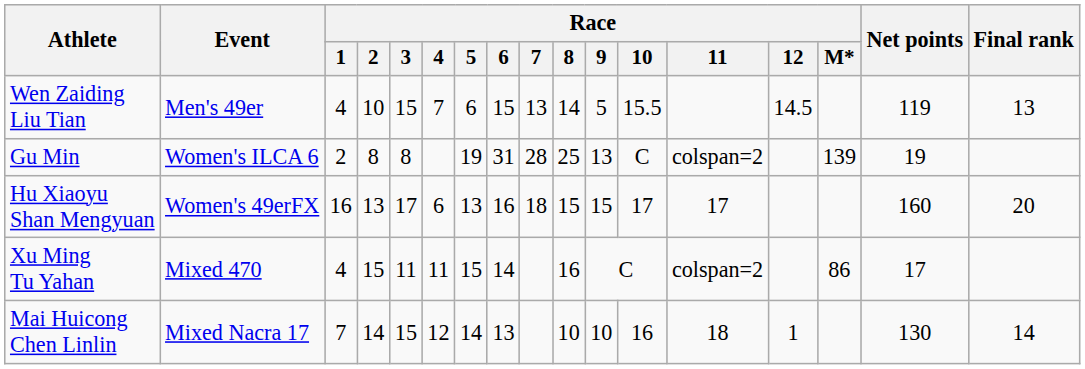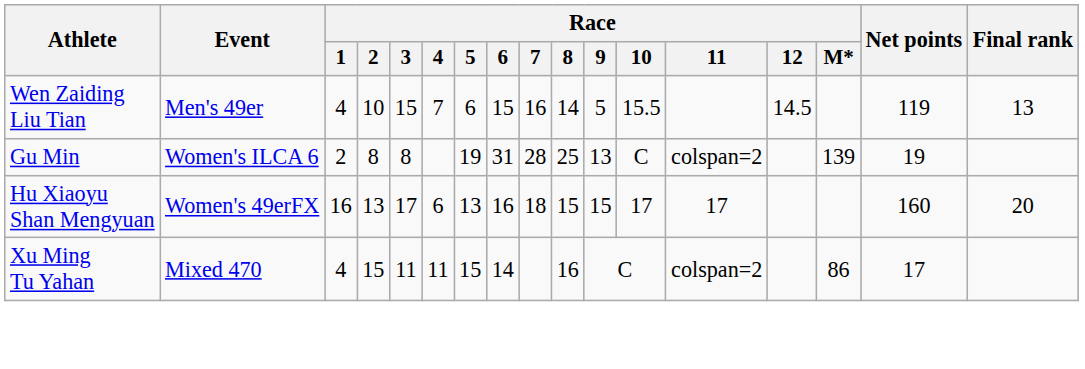Wen Zaiding Liu Tian | Race / 7: 13 -> 16
- row: Mai Huicong Chen Linlin | Mixed Nacra 17 | 7 | 14 | 15 | 12 | 14 | 13 | 10 | 10 | 16 | 18 | 1 | 130 | 14
